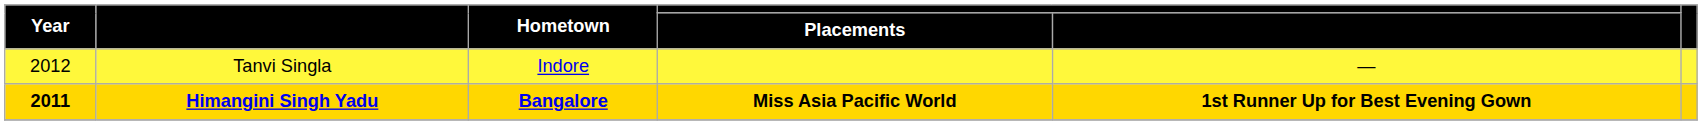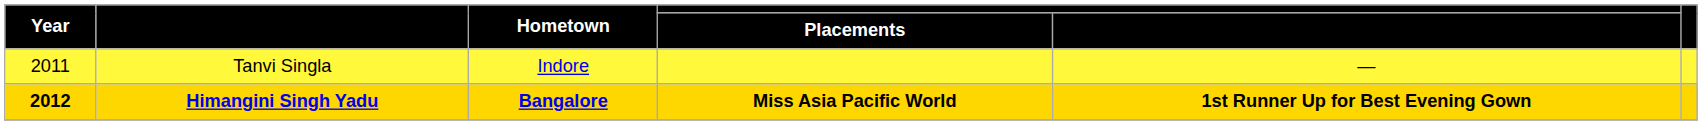Tanvi Singla | Year: 2012 -> 2011
Himangini Singh Yadu | Year: 2011 -> 2012
